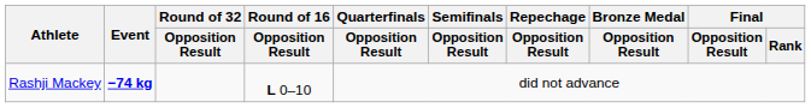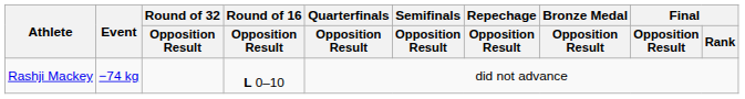Rashji Mackey | Event: bold -> normal
